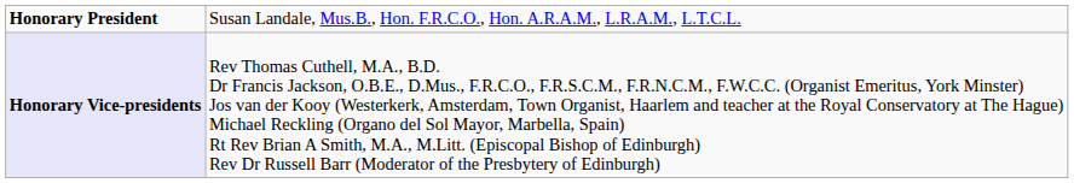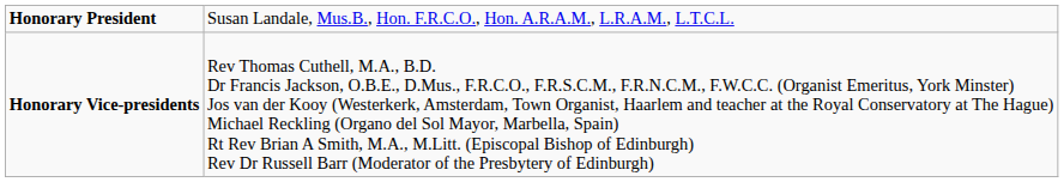Honorary Vice-presidents | column 1: lavender background -> no background
